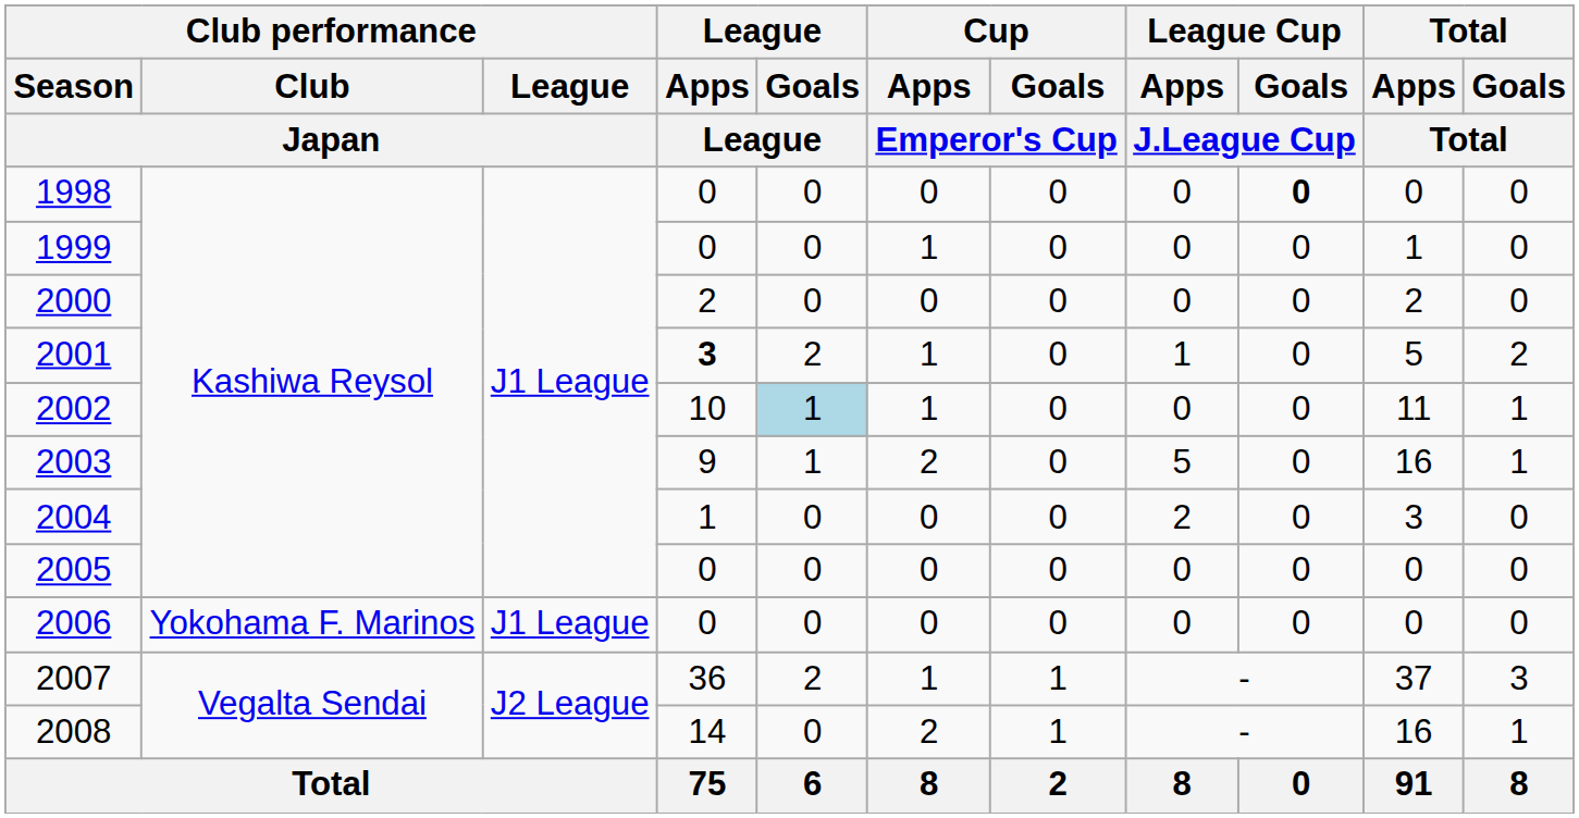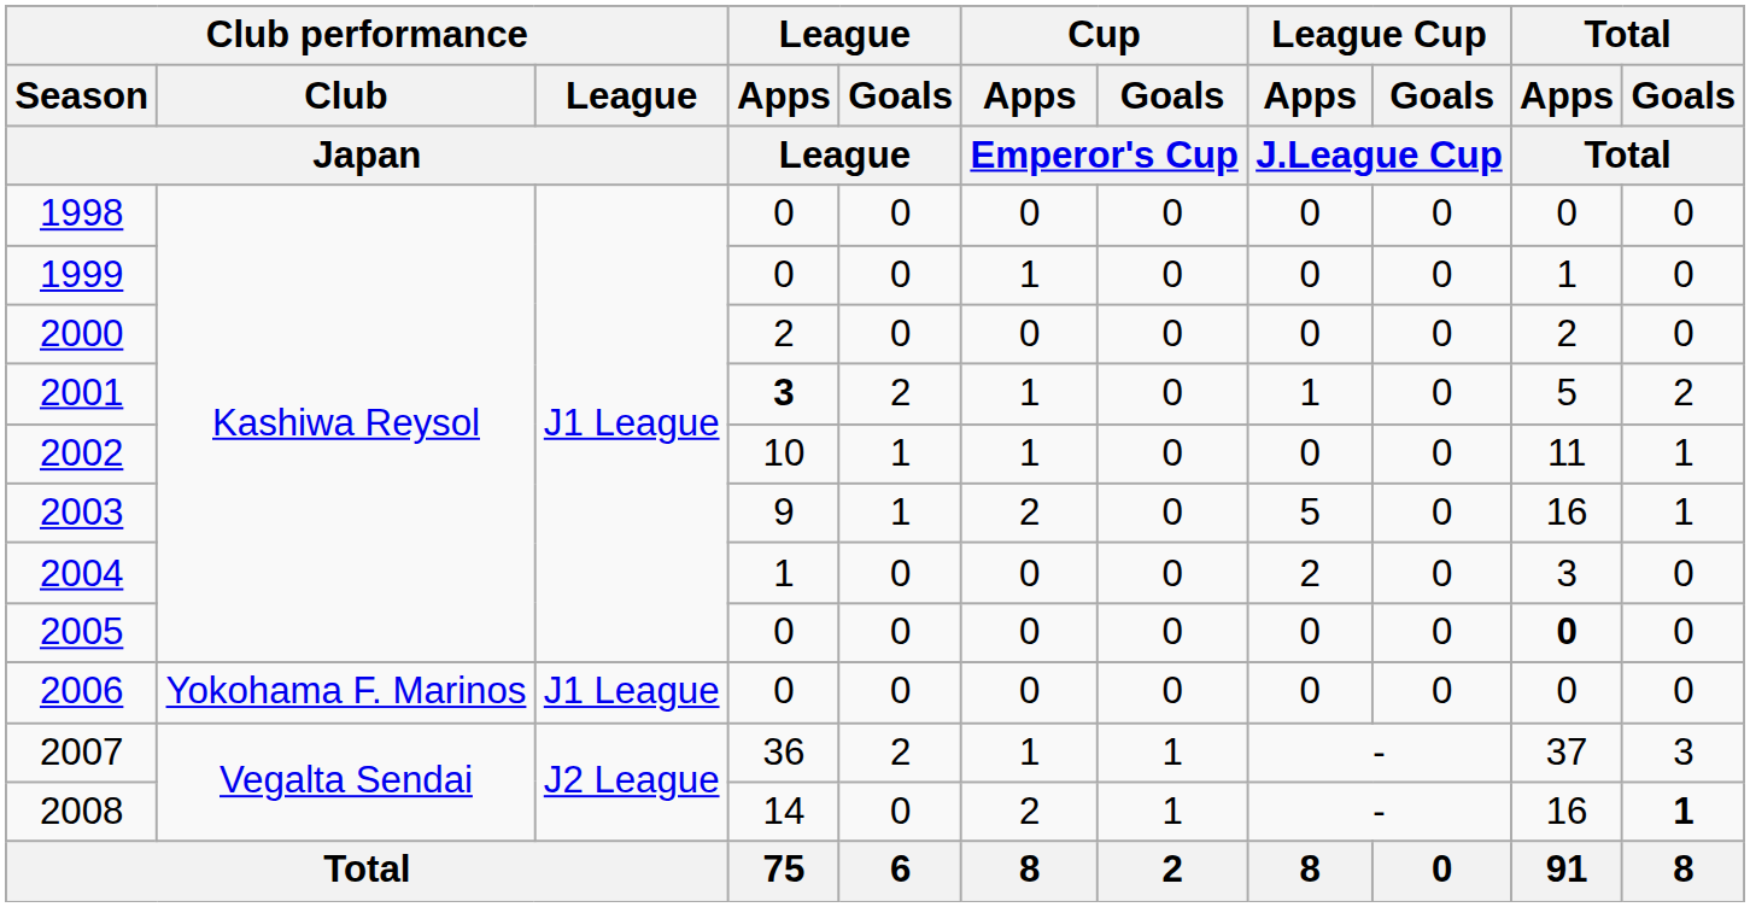1998 | League Cup / Goals / J.League Cup: bold -> normal
2002 | League / Goals / League: lightblue background -> no background
2005 | Total / Apps / Total: normal -> bold
2008 | Total / Goals / Total: normal -> bold
